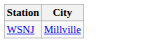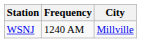+ column: Frequency | 1240 AM
